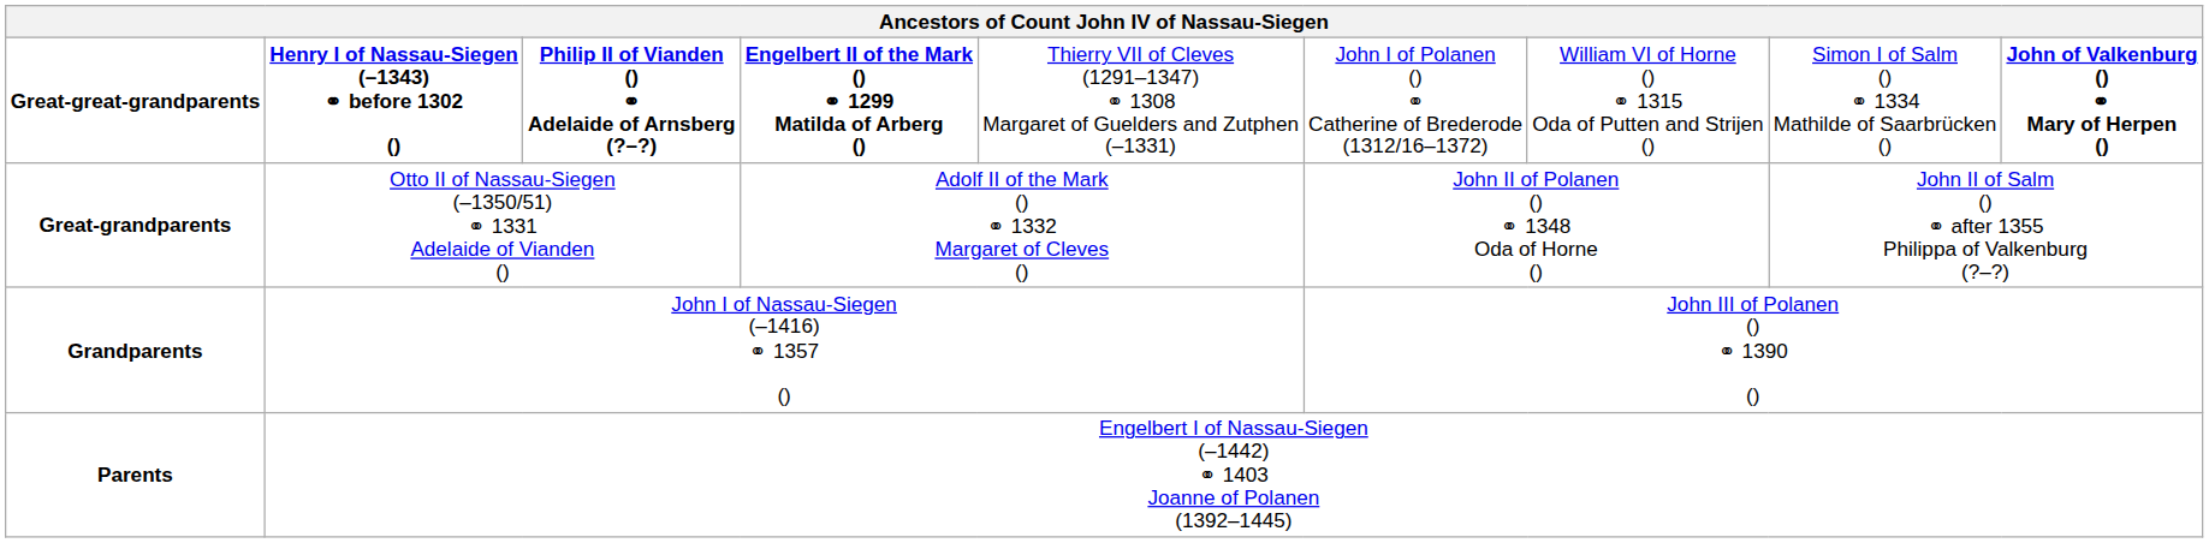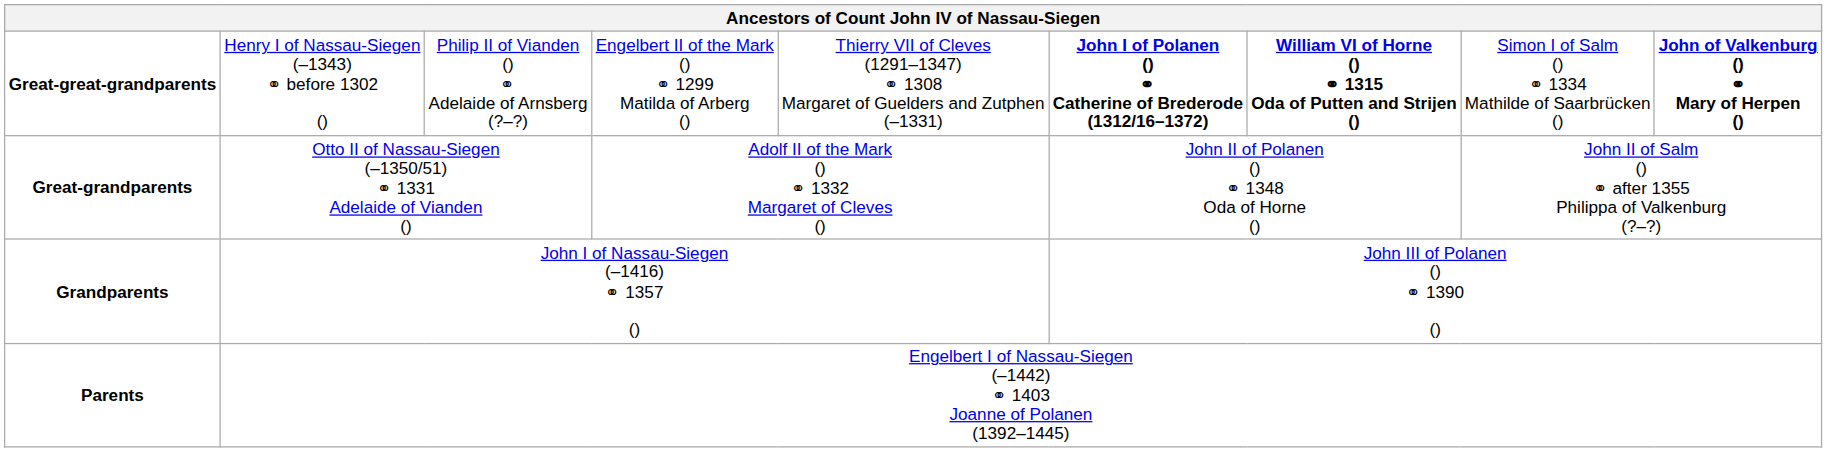Great-great-grandparents | column 2: bold -> normal
Great-great-grandparents | column 3: bold -> normal
Great-great-grandparents | column 4: bold -> normal
Great-great-grandparents | column 6: normal -> bold
Great-great-grandparents | column 7: normal -> bold
